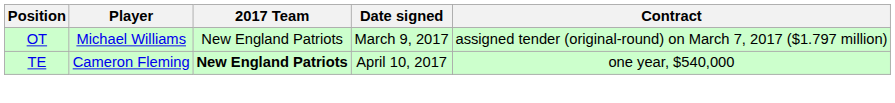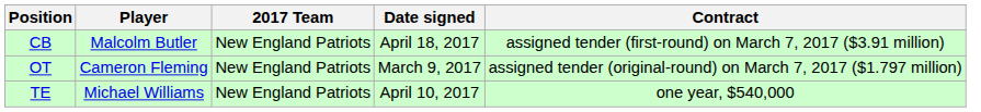+ row: CB | Malcolm Butler | New England Patriots | April 18, 2017 | assigned tender (first-round) on March 7, 2017 ($3.91 million)
OT | Player: Michael Williams -> Cameron Fleming
TE | Player: Cameron Fleming -> Michael Williams
TE | 2017 Team: bold -> normal
